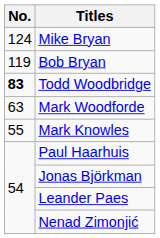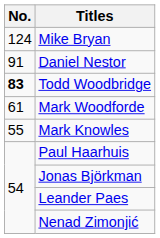- row: 119 | Bob Bryan
+ row: 91 | Daniel Nestor
Mark Woodforde | No.: 63 -> 61
